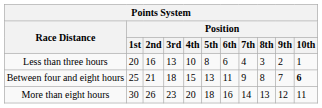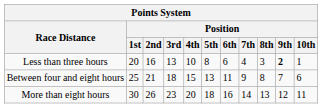Less than three hours | Position / 9th: normal -> bold
Between four and eight hours | Position / 10th: bold -> normal
